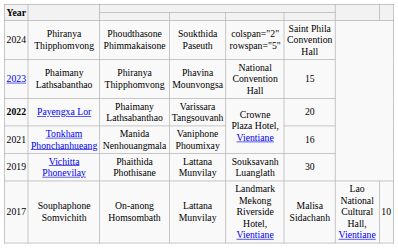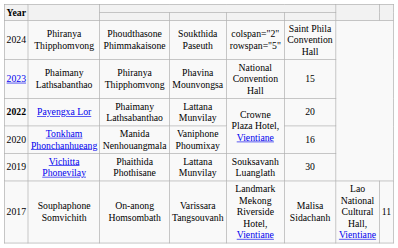Payengxa Lor | column 4: Varissara Tangsouvanh -> Lattana Munvilay
Tonkham Phonchanhueang | Year: 2021 -> 2020
Souphaphone Somvichith | column 4: Lattana Munvilay -> Varissara Tangsouvanh
Souphaphone Somvichith | column 8: 10 -> 11
